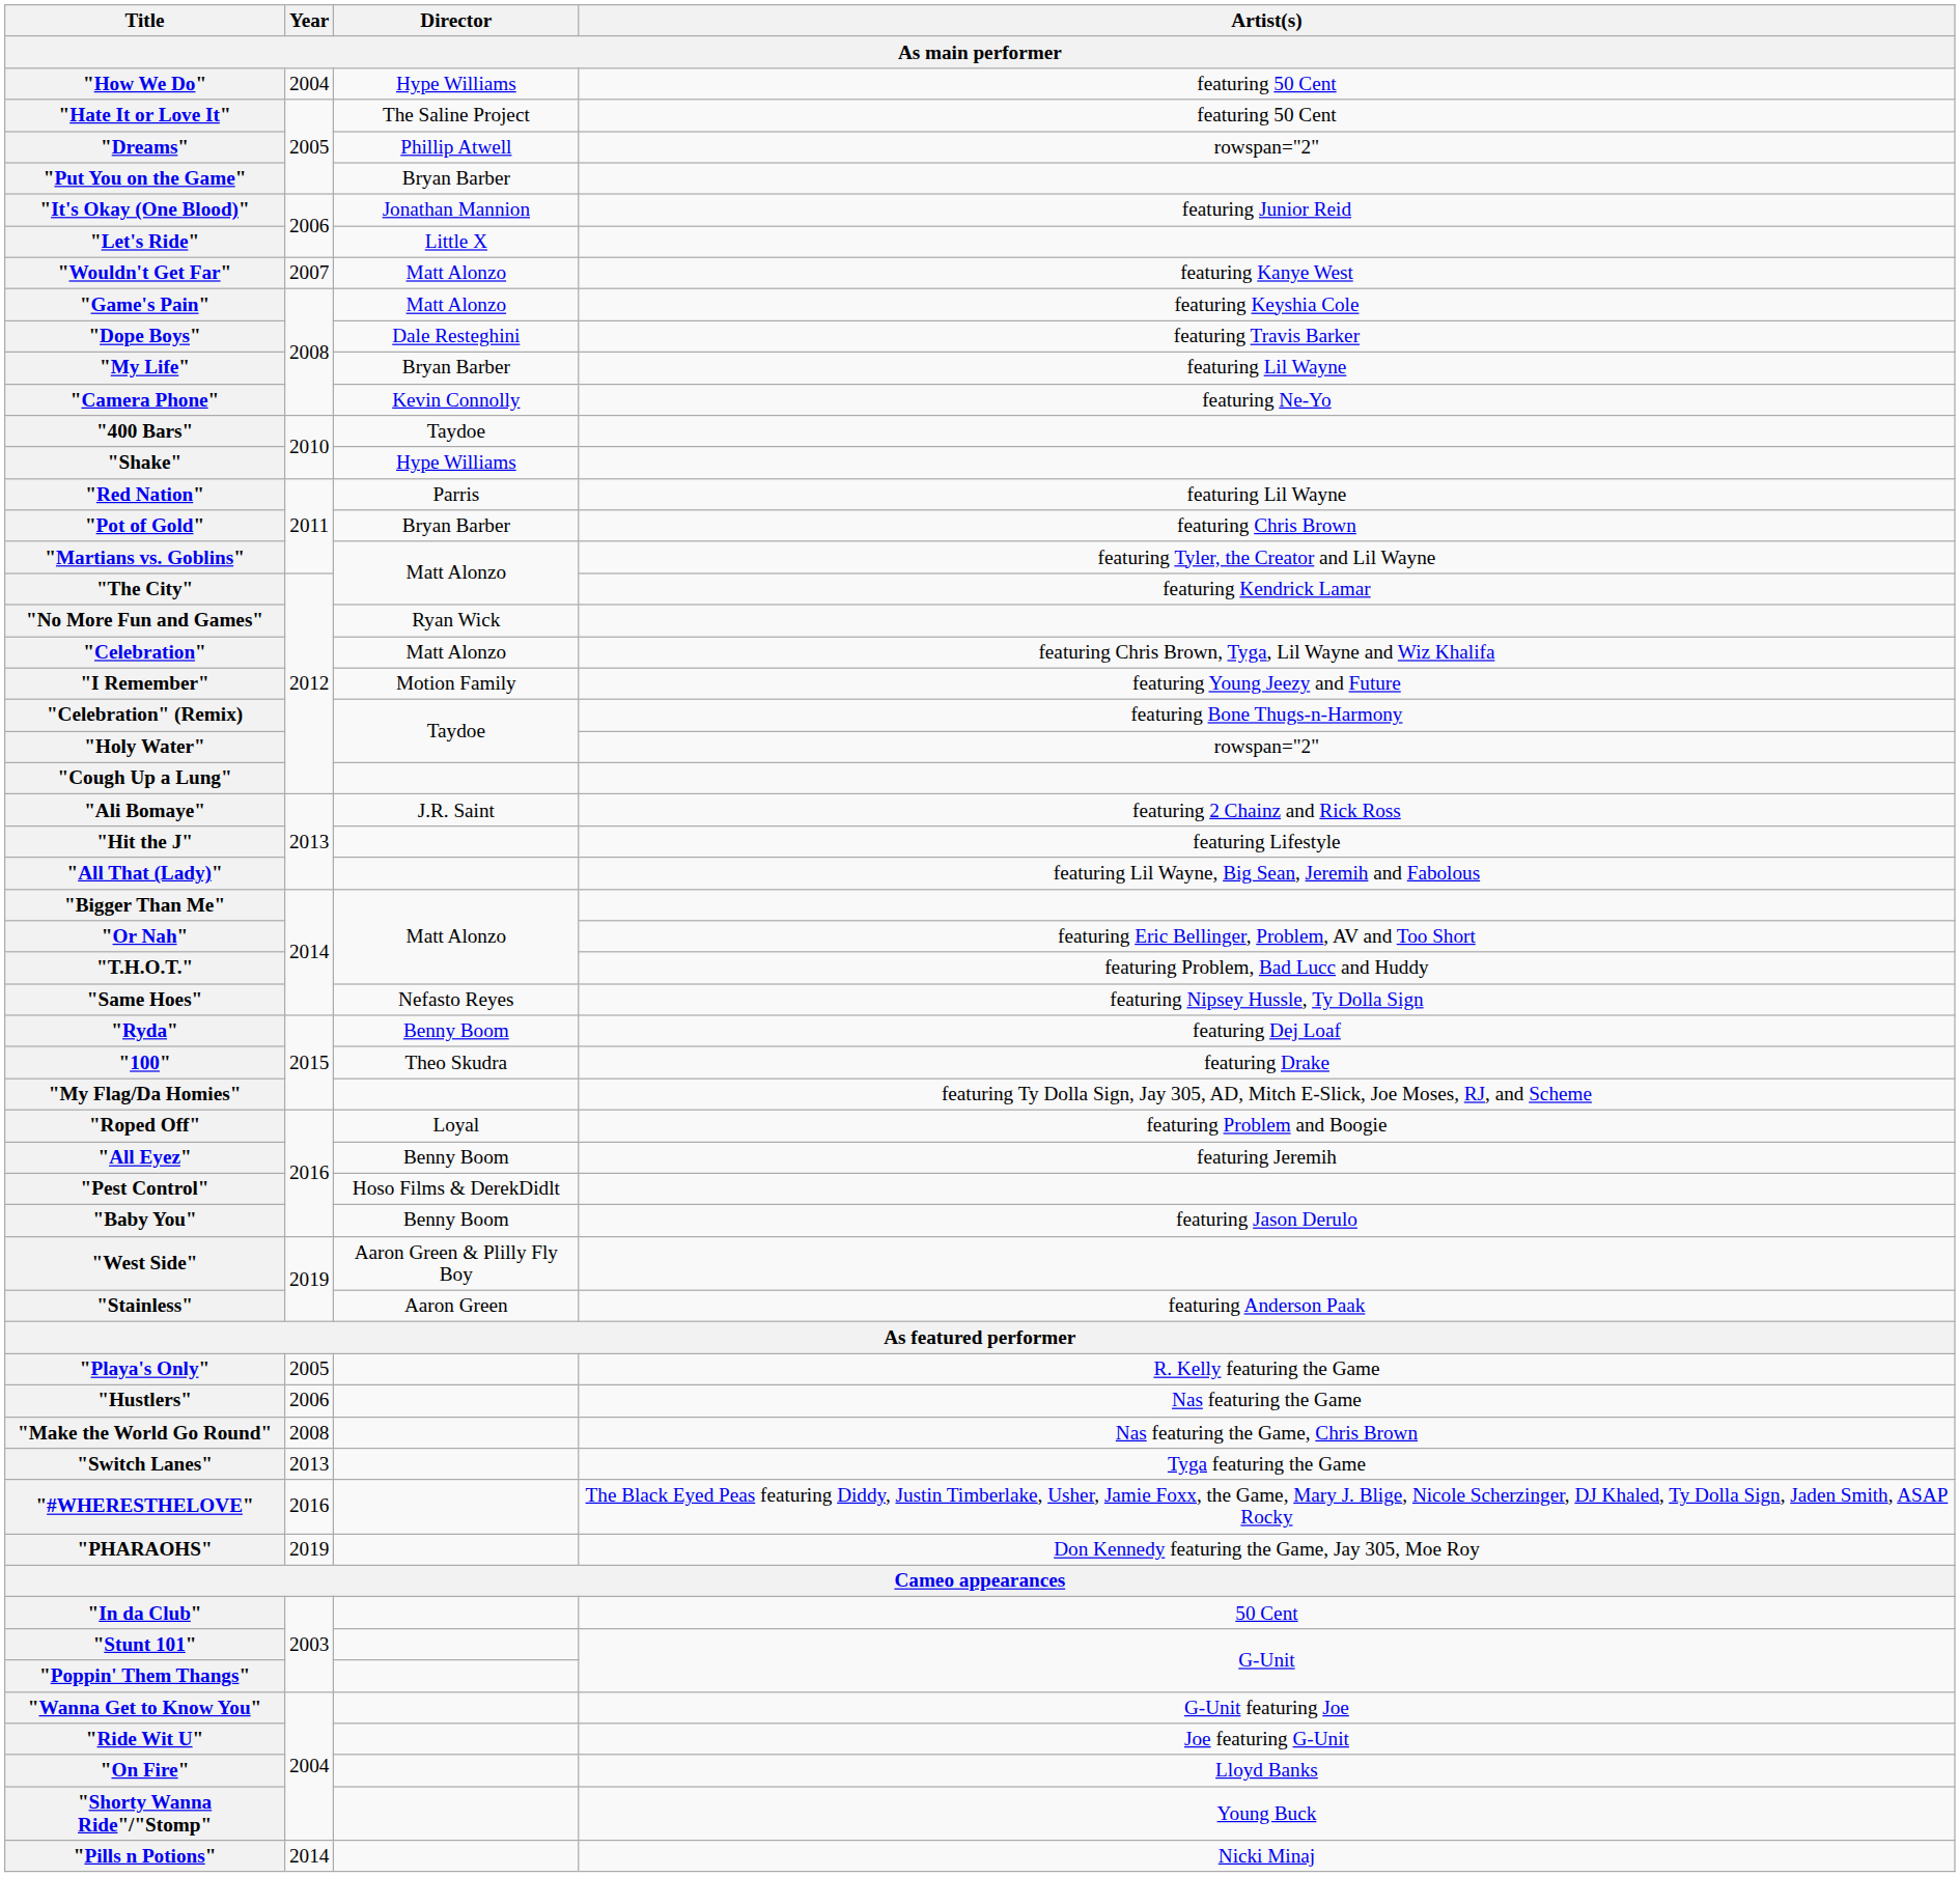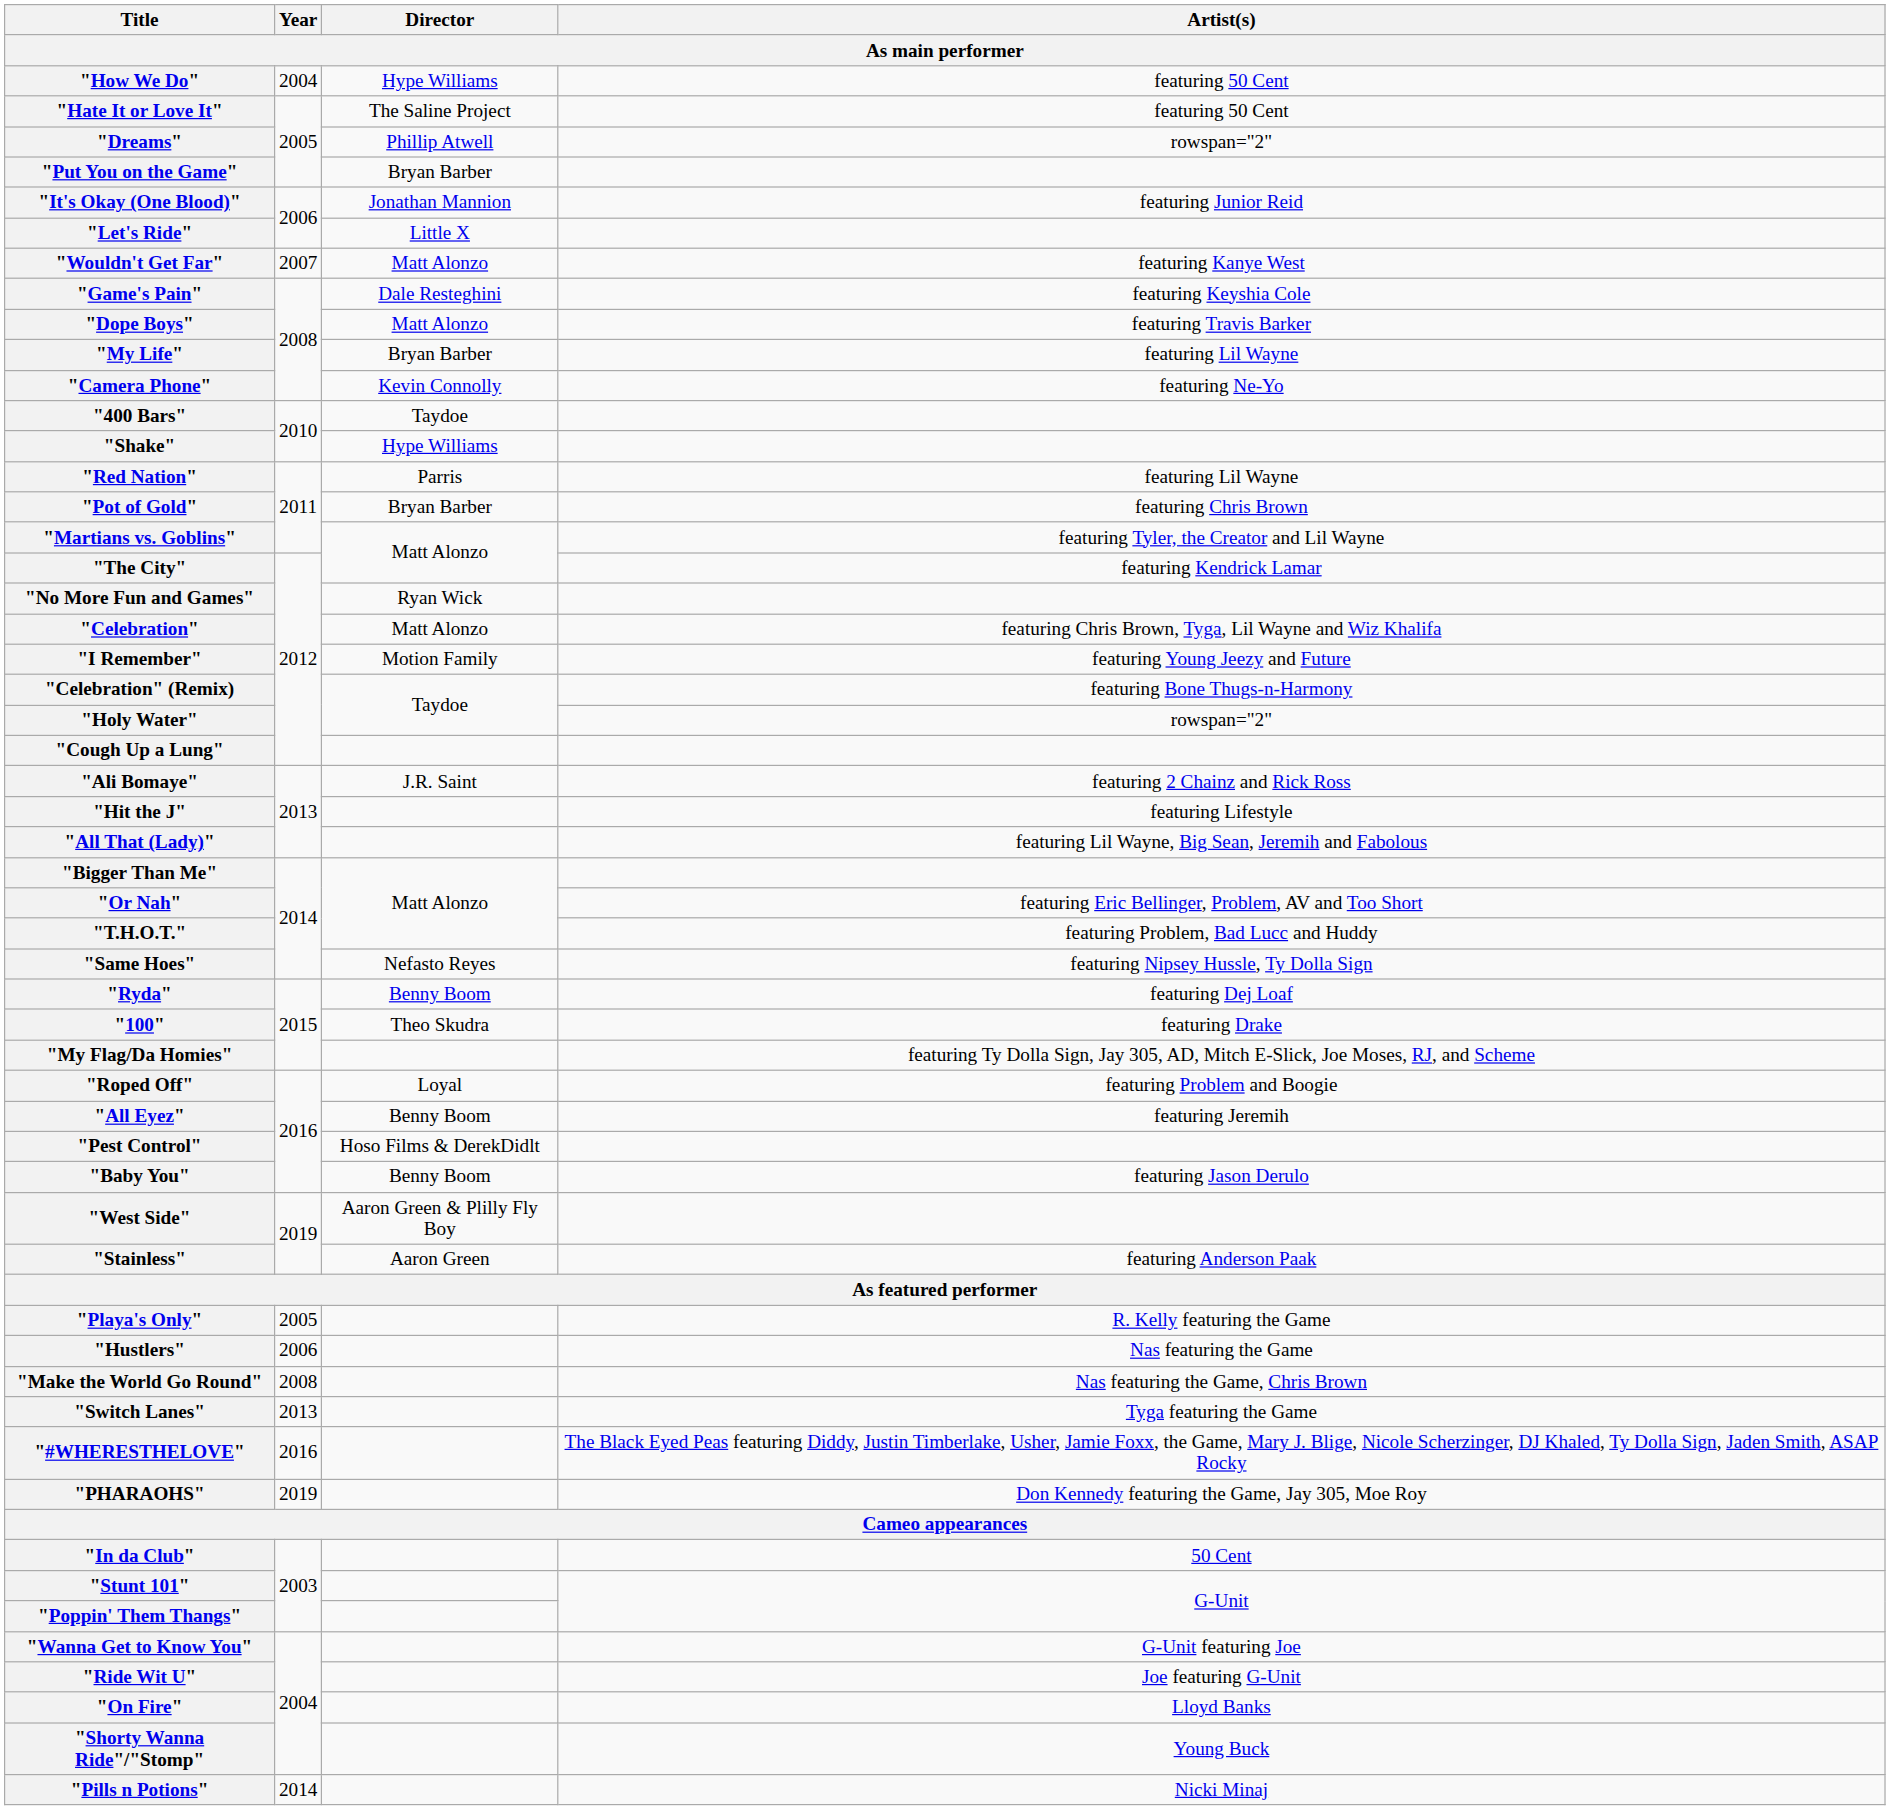"Game's Pain" | Director / As main performer: Matt Alonzo -> Dale Resteghini
"Dope Boys" | Director / As main performer: Dale Resteghini -> Matt Alonzo
